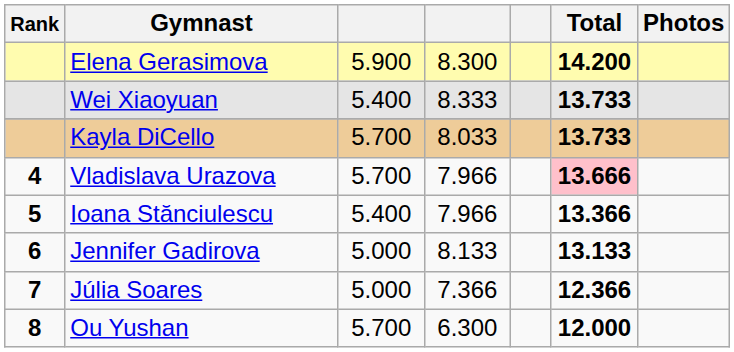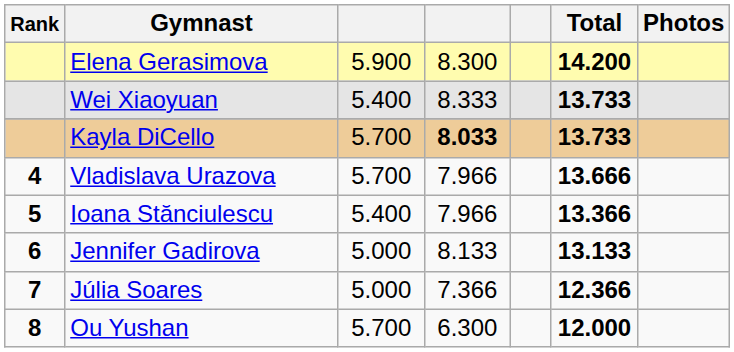Kayla DiCello | column 4: normal -> bold
Vladislava Urazova | Total: pink background -> no background
